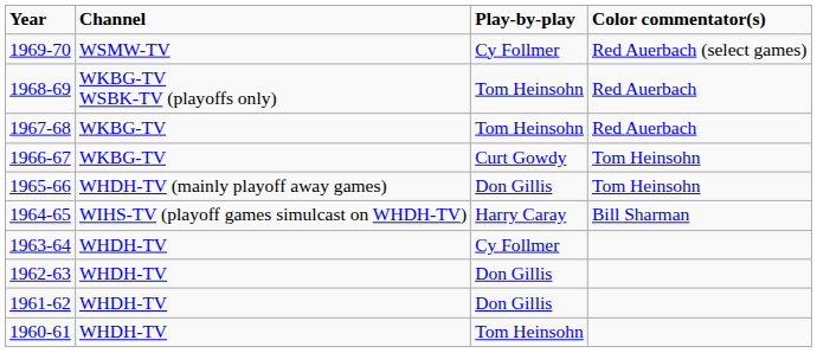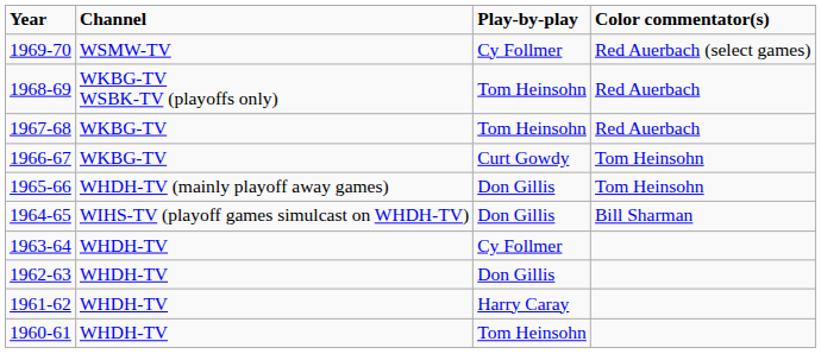1964-65 | Play-by-play: Harry Caray -> Don Gillis
1961-62 | Play-by-play: Don Gillis -> Harry Caray
